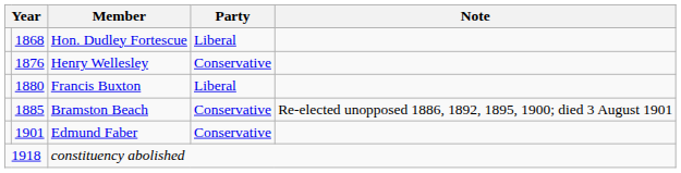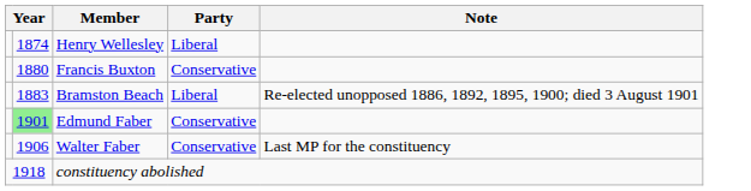- row: 1868 | Hon. Dudley Fortescue | Liberal
Henry Wellesley | column 2: 1876 -> 1874
Henry Wellesley | Party: Conservative -> Liberal
Francis Buxton | Party: Liberal -> Conservative
Bramston Beach | column 2: 1885 -> 1883
Bramston Beach | Party: Conservative -> Liberal
Edmund Faber | column 2: no background -> lightgreen background
+ row: 1906 | Walter Faber | Conservative | Last MP for the constituency
